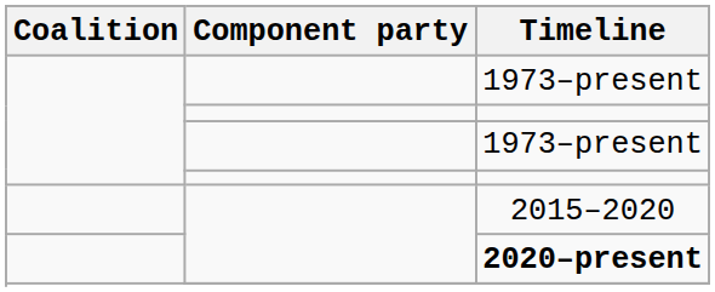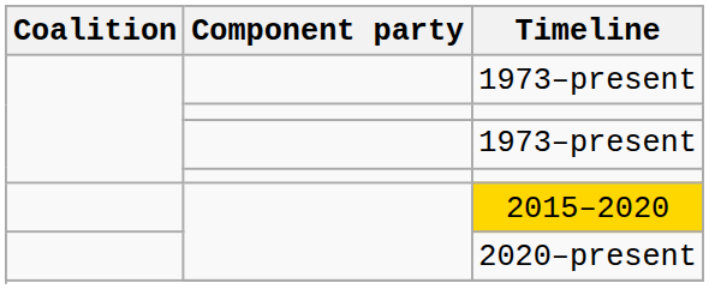2015–2020 | Timeline: no background -> gold background
2020–present | Timeline: bold -> normal
